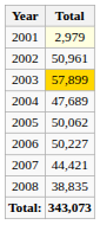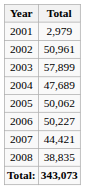2001 | Total: lightyellow background -> no background
2003 | Total: gold background -> no background
